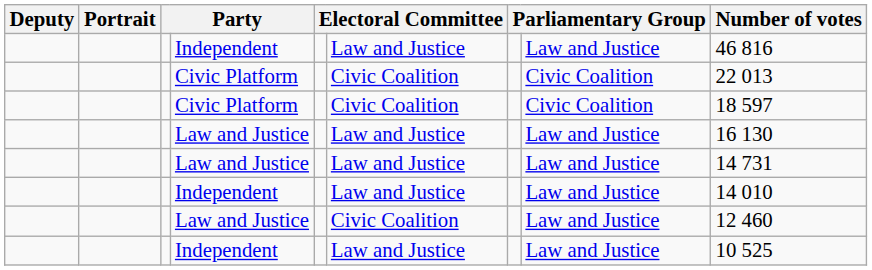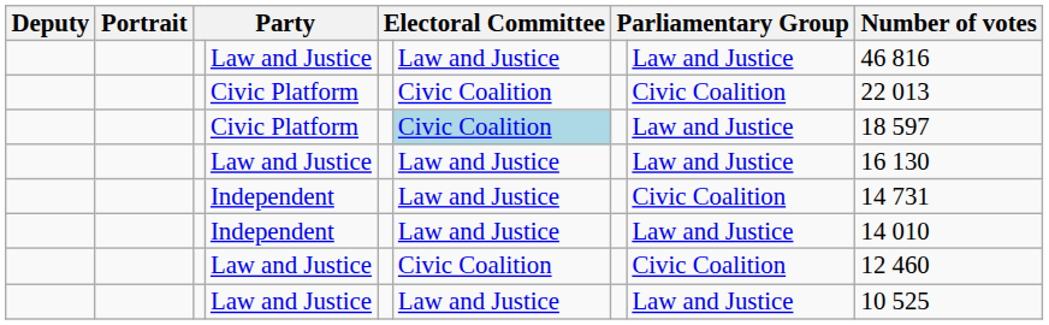row 2 | column 4: Independent -> Law and Justice
row 4 | column 6: no background -> lightblue background
row 4 | column 8: Civic Coalition -> Law and Justice
row 6 | column 4: Law and Justice -> Independent
row 6 | column 8: Law and Justice -> Civic Coalition
row 8 | column 8: Law and Justice -> Civic Coalition
row 9 | column 4: Independent -> Law and Justice
